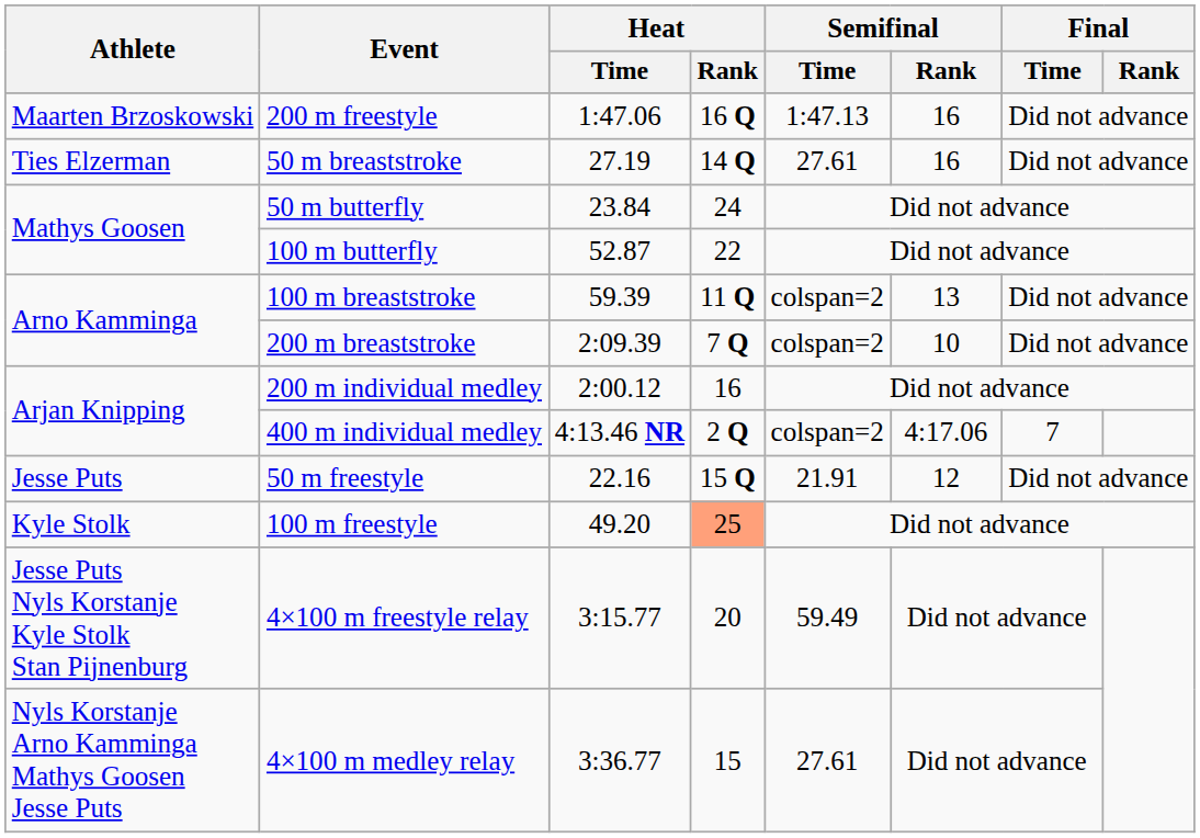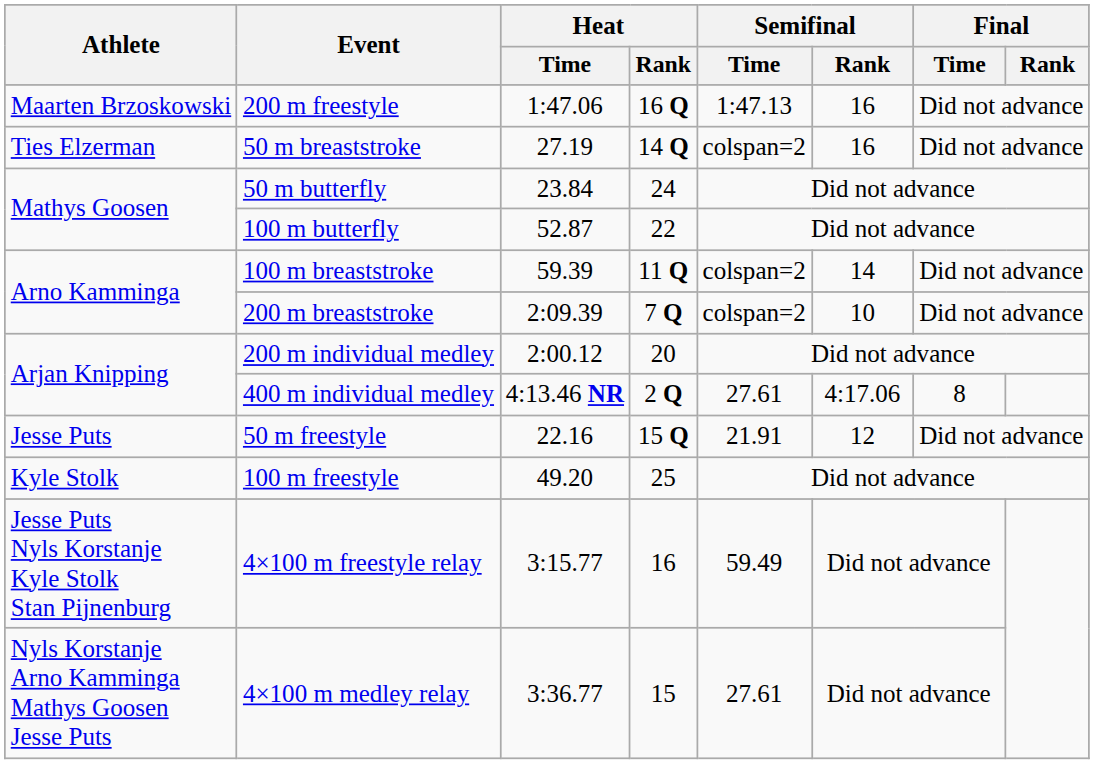50 m breaststroke | Semifinal / Time: 27.61 -> colspan=2
100 m breaststroke | Semifinal / Rank: 13 -> 14
200 m individual medley | Heat / Rank: 16 -> 20
400 m individual medley | Semifinal / Time: colspan=2 -> 27.61
400 m individual medley | Final / Time: 7 -> 8
100 m freestyle | Heat / Rank: lightsalmon background -> no background
4×100 m freestyle relay | Heat / Rank: 20 -> 16
